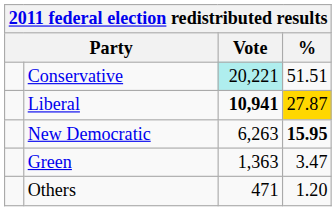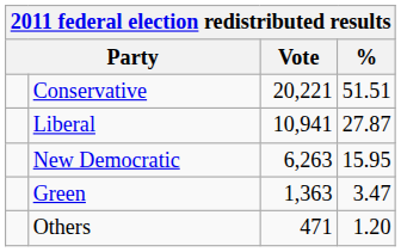Conservative | Vote: paleturquoise background -> no background
Liberal | Vote: bold -> normal
Liberal | %: gold background -> no background
New Democratic | %: bold -> normal
